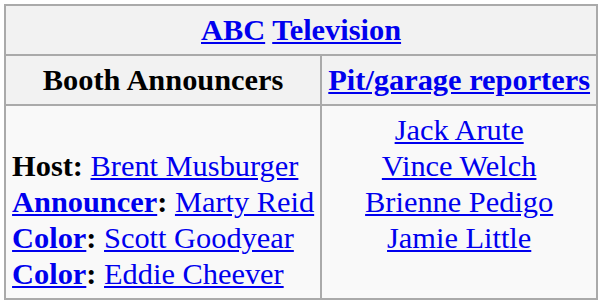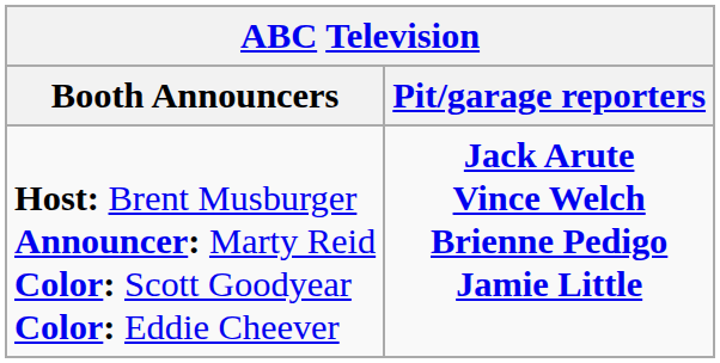row 3 | Pit/garage reporters: normal -> bold
